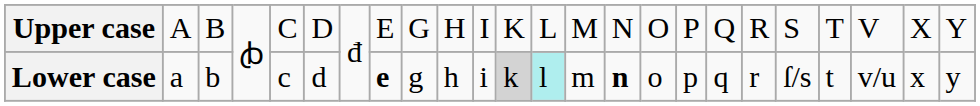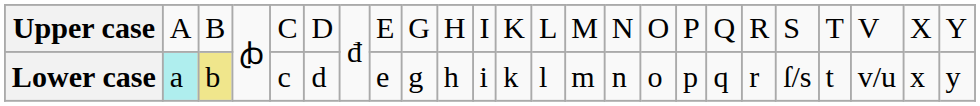Lower case | column 2: no background -> paleturquoise background
Lower case | column 3: no background -> khaki background
Lower case | column 8: bold -> normal
Lower case | column 12: lightgrey background -> no background
Lower case | column 13: paleturquoise background -> no background
Lower case | column 15: bold -> normal
